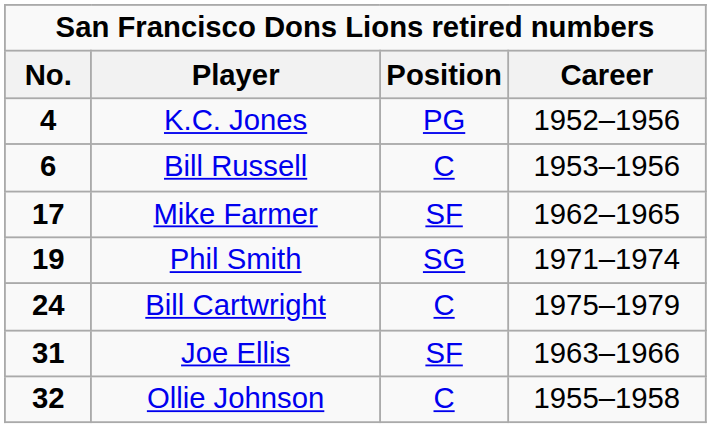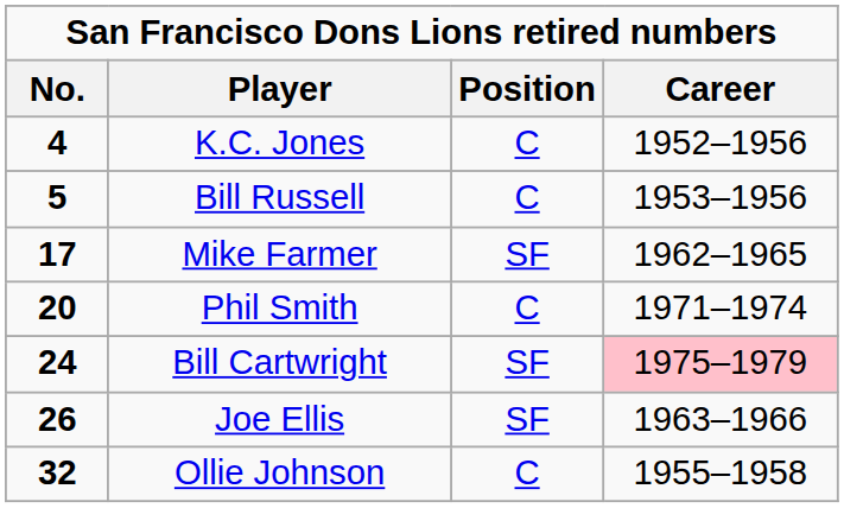K.C. Jones | Position: PG -> C
Bill Russell | No.: 6 -> 5
Phil Smith | No.: 19 -> 20
Phil Smith | Position: SG -> C
Bill Cartwright | Position: C -> SF
Bill Cartwright | Career: no background -> pink background
Joe Ellis | No.: 31 -> 26
